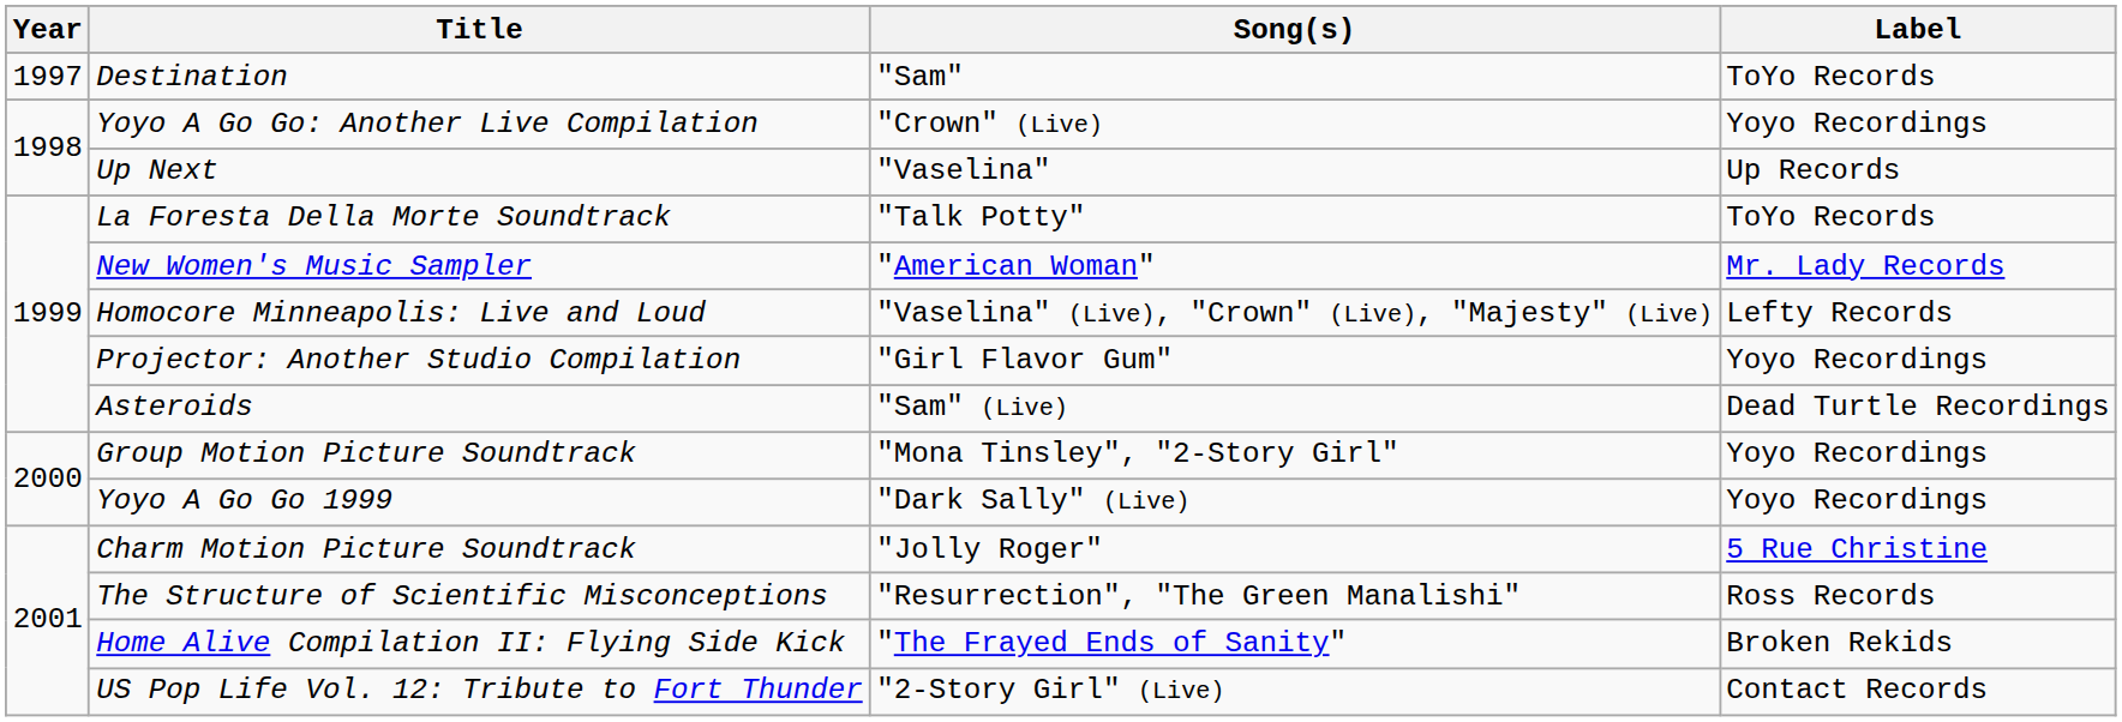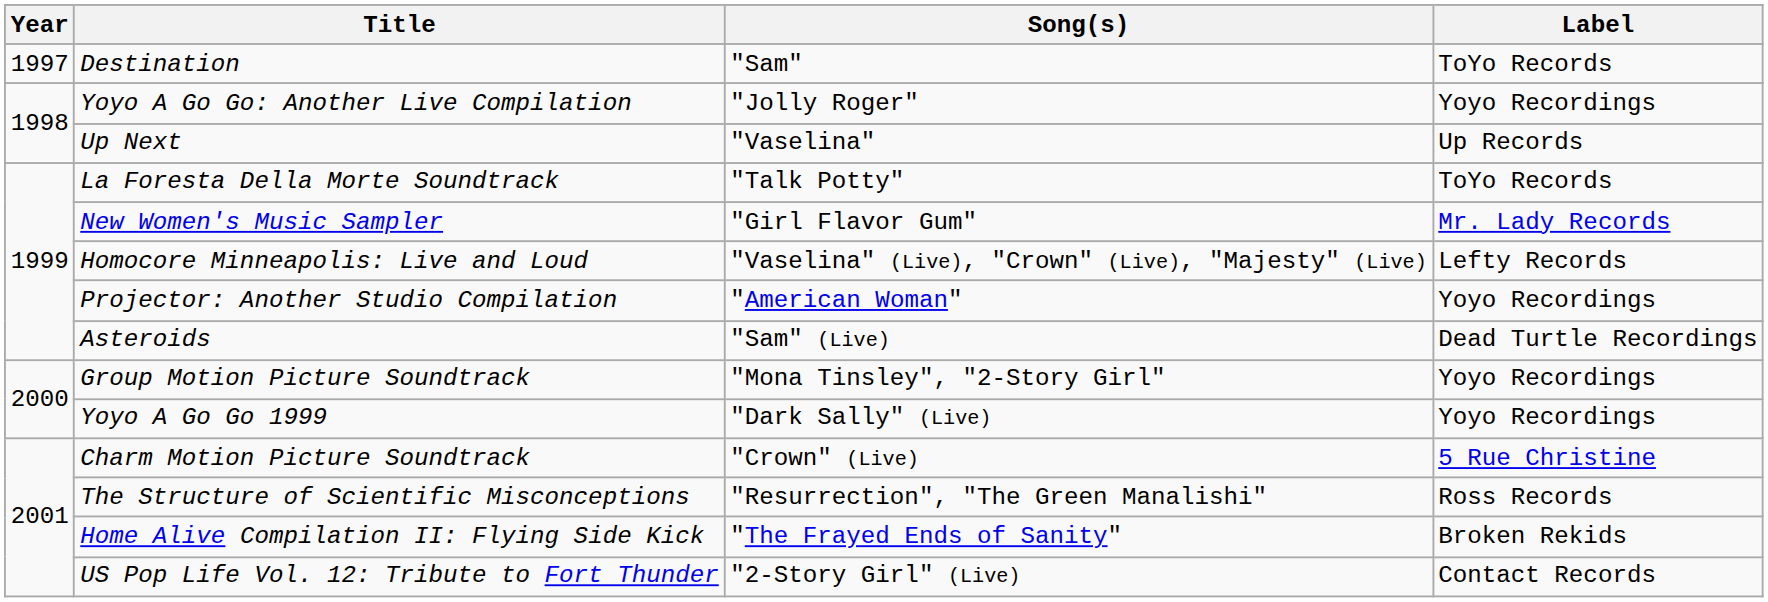Yoyo A Go Go: Another Live Compilation | Song(s): "Crown" (Live) -> "Jolly Roger"
New Women's Music Sampler | Song(s): "American Woman" -> "Girl Flavor Gum"
Projector: Another Studio Compilation | Song(s): "Girl Flavor Gum" -> "American Woman"
Charm Motion Picture Soundtrack | Song(s): "Jolly Roger" -> "Crown" (Live)
